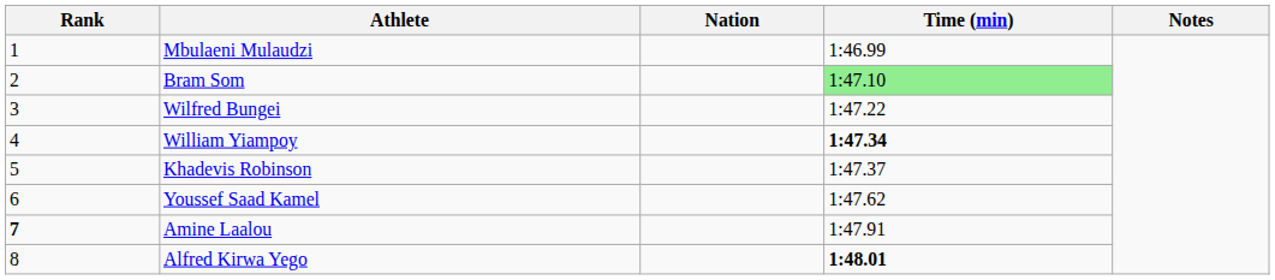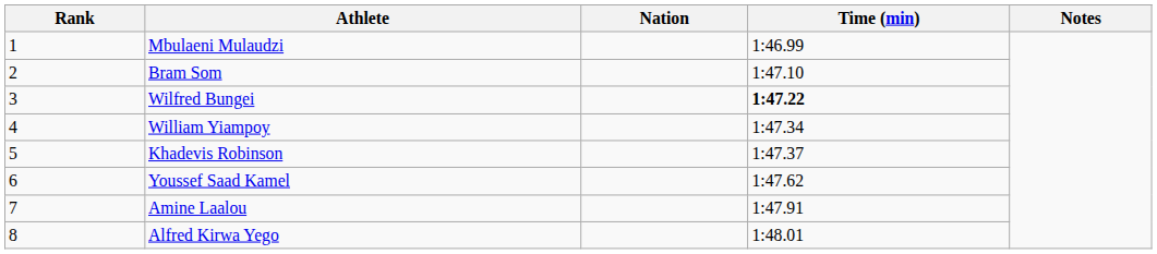Bram Som | Time (min): lightgreen background -> no background
Wilfred Bungei | Time (min): normal -> bold
William Yiampoy | Time (min): bold -> normal
Amine Laalou | Rank: bold -> normal
Alfred Kirwa Yego | Time (min): bold -> normal
